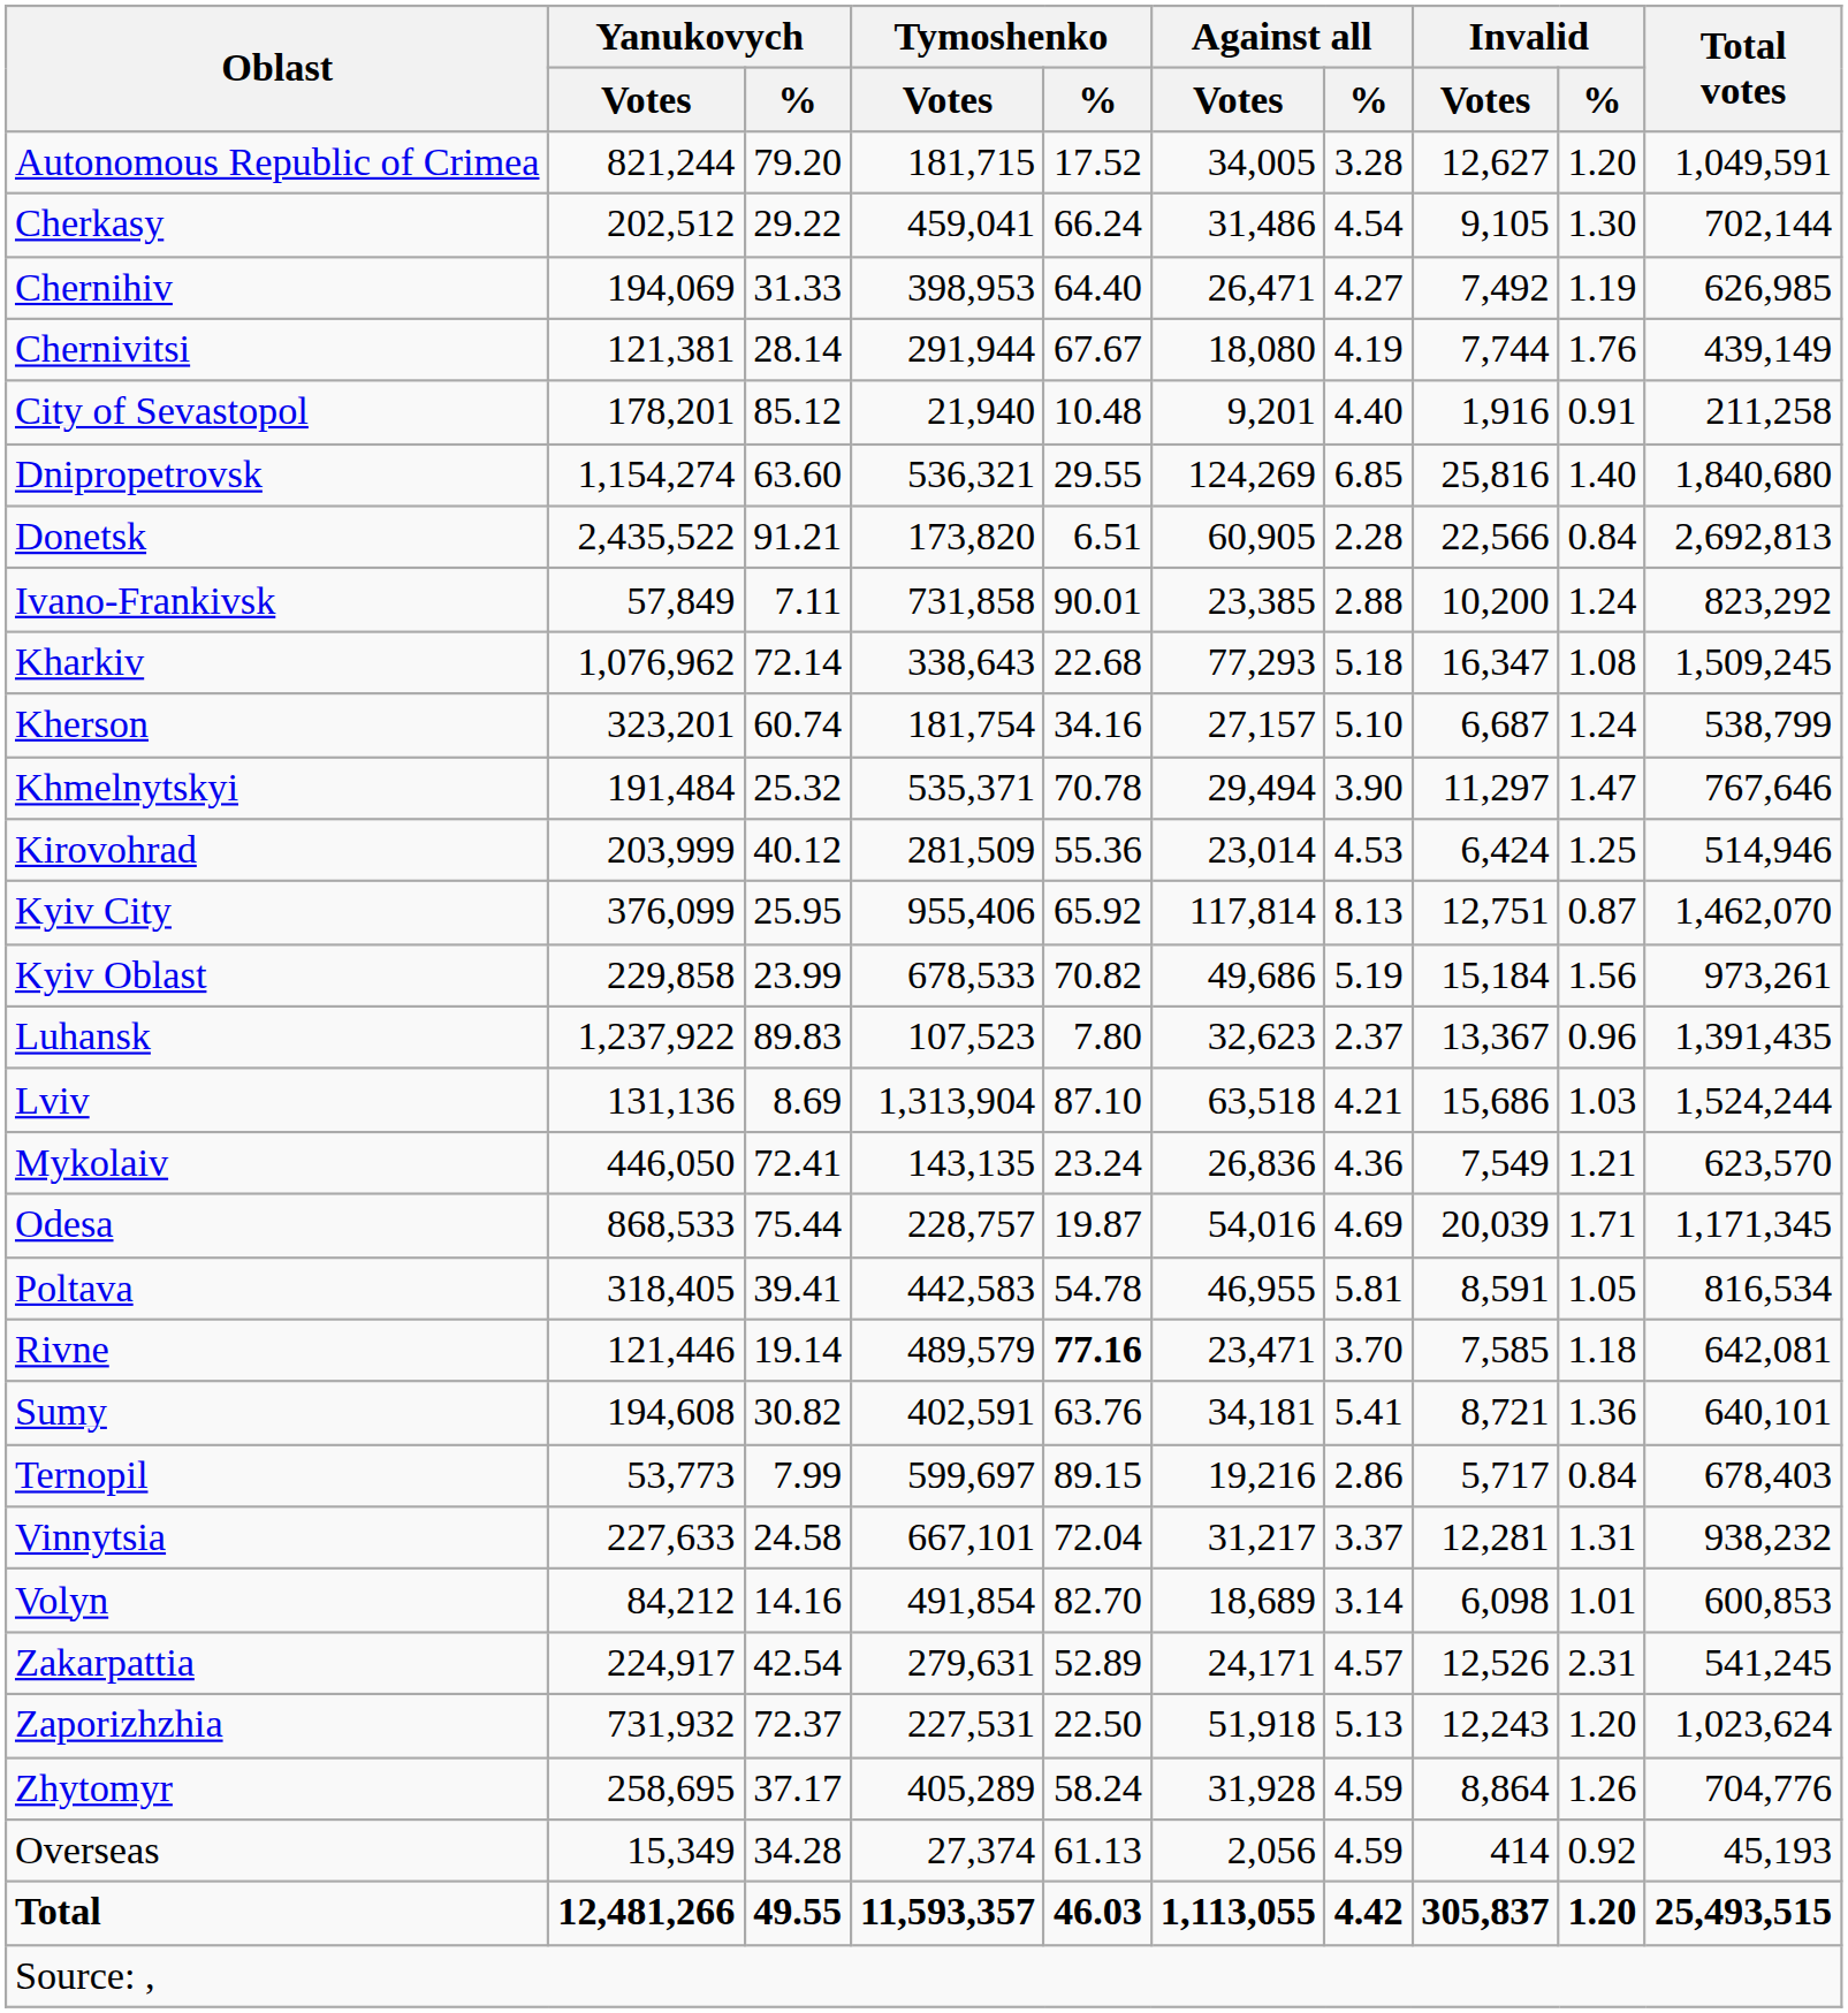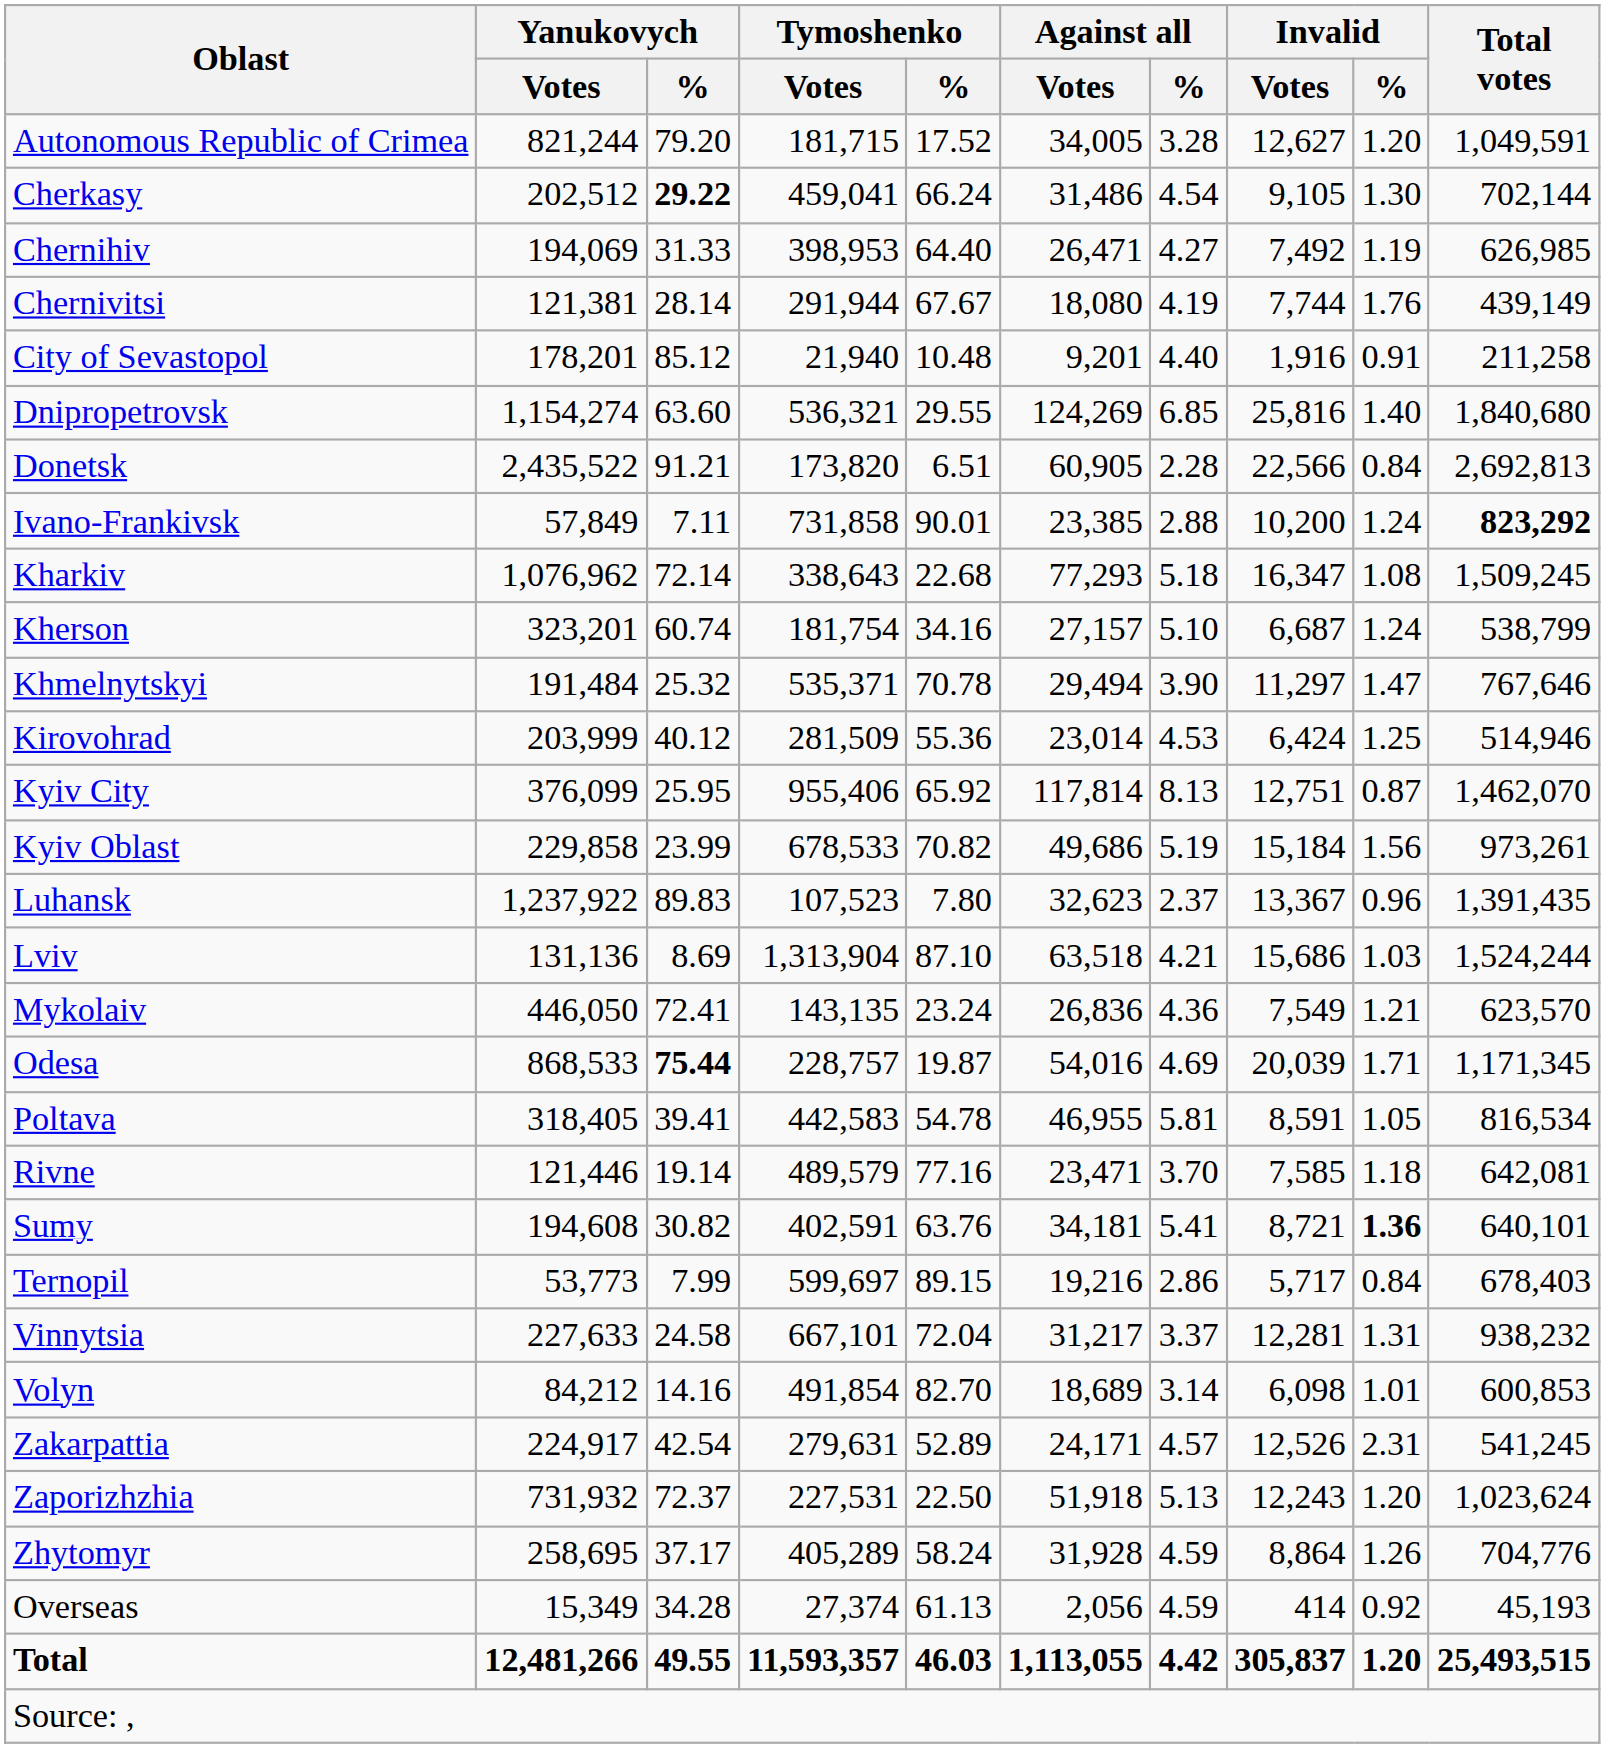Cherkasy | Yanukovych / %: normal -> bold
Ivano-Frankivsk | Total votes: normal -> bold
Odesa | Yanukovych / %: normal -> bold
Rivne | Tymoshenko / %: bold -> normal
Sumy | Invalid / %: normal -> bold
